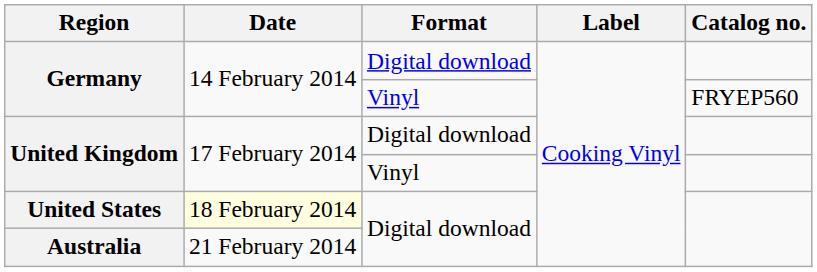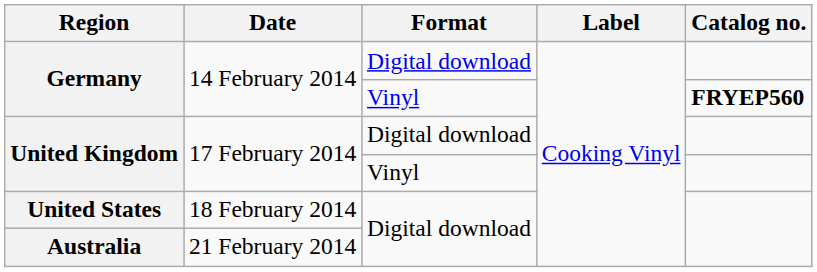Germany / Vinyl | Catalog no.: normal -> bold
United States | Date: lightyellow background -> no background
